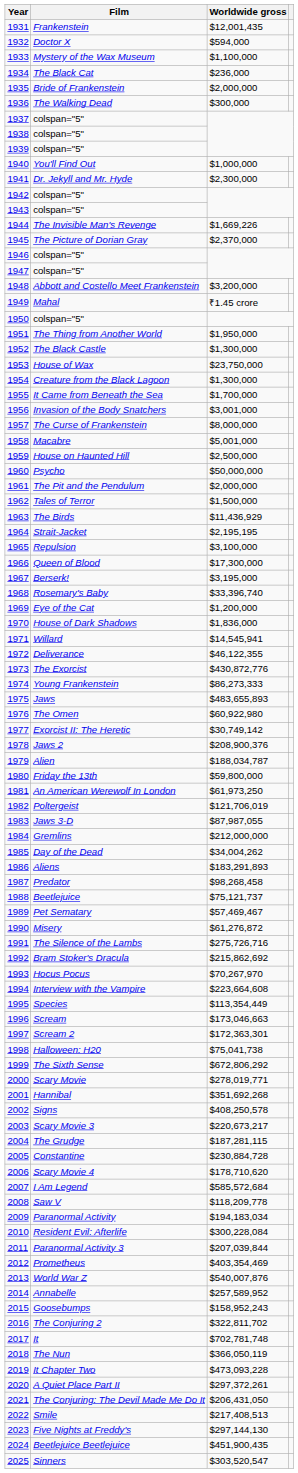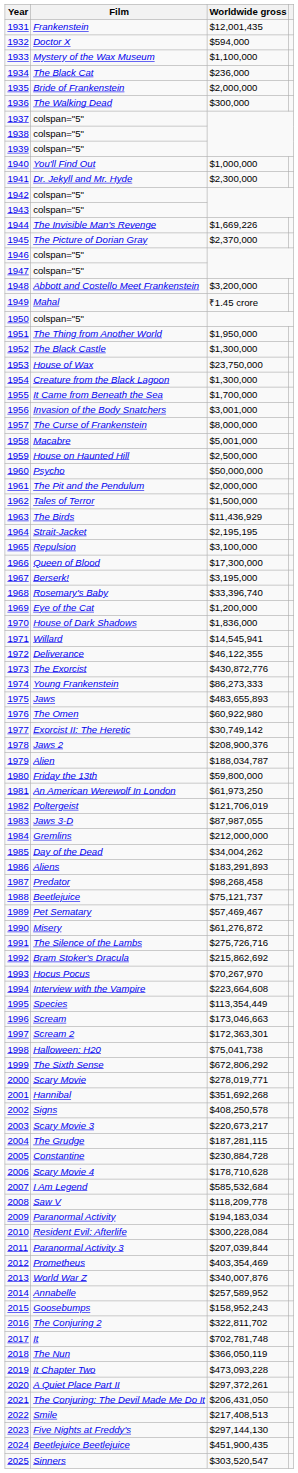Scary Movie 4 | Worldwide gross: $178,710,620 -> $178,710,628
I Am Legend | Worldwide gross: $585,572,684 -> $585,532,684
World War Z | Worldwide gross: $540,007,876 -> $340,007,876
